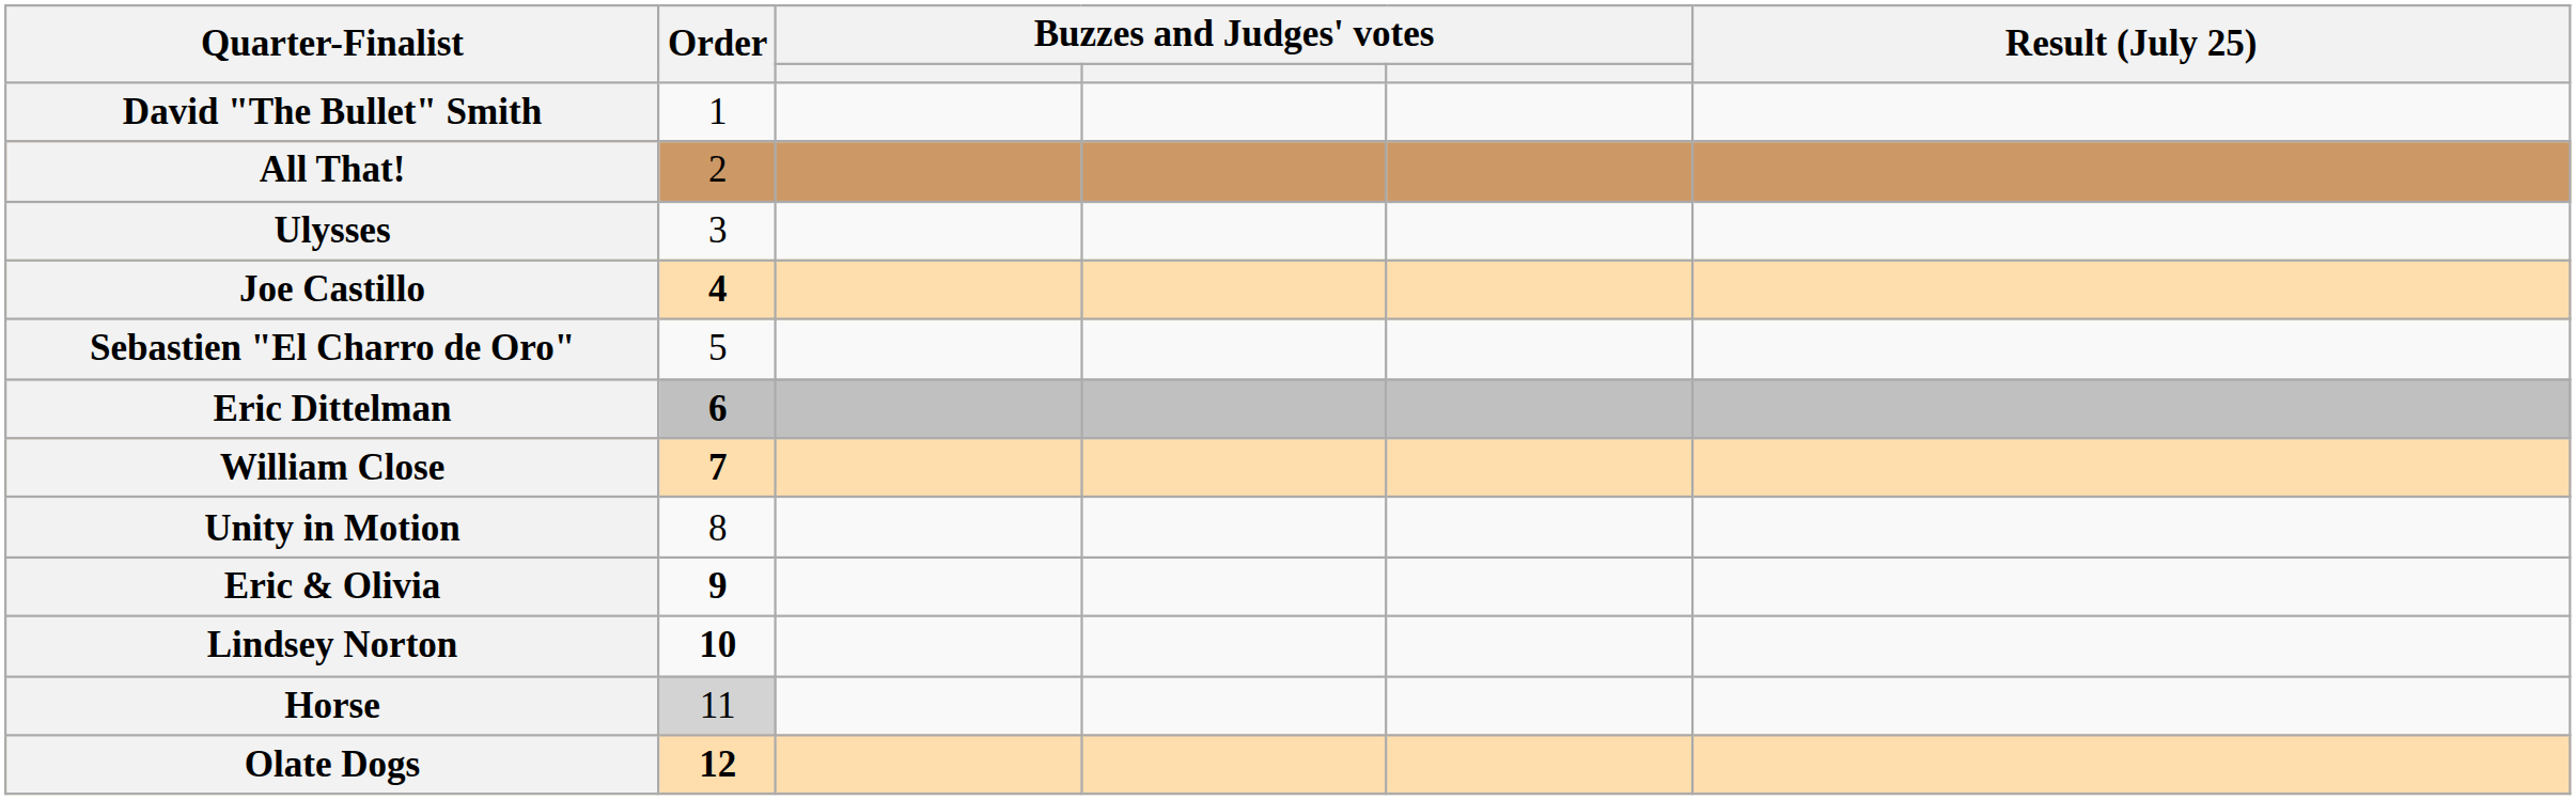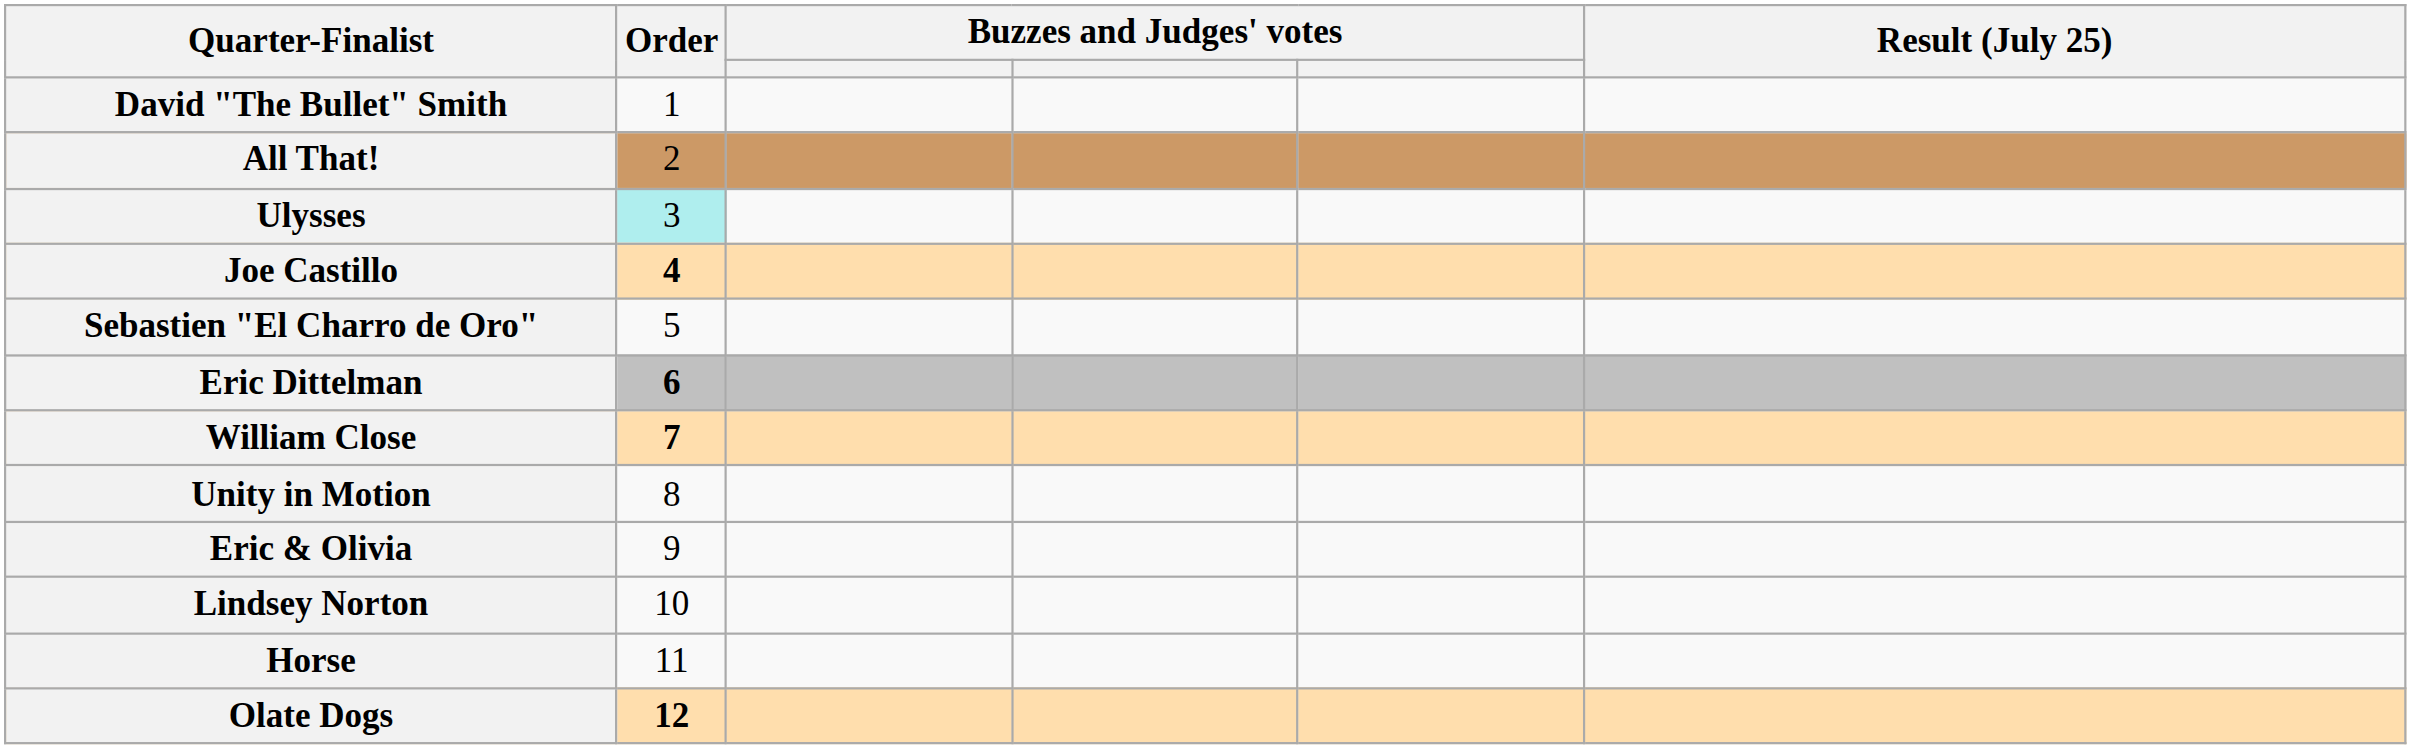Ulysses | Order: no background -> paleturquoise background
Eric & Olivia | Order: bold -> normal
Lindsey Norton | Order: bold -> normal
Horse | Order: lightgrey background -> no background
